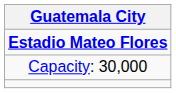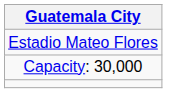row 2 | column 1: bold -> normal
